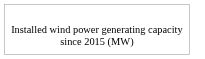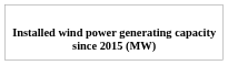row 1 | column 1: normal -> bold
